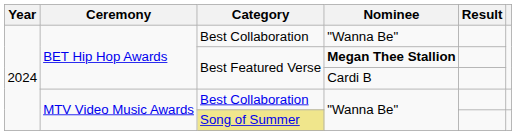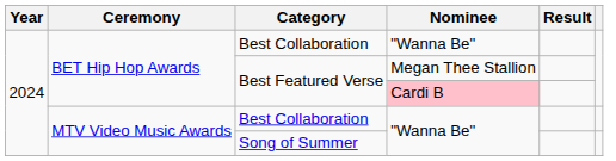Best Featured Verse / Megan Thee Stallion | Nominee: bold -> normal
Best Featured Verse / Cardi B | Nominee: no background -> pink background
Song of Summer | Category: khaki background -> no background
